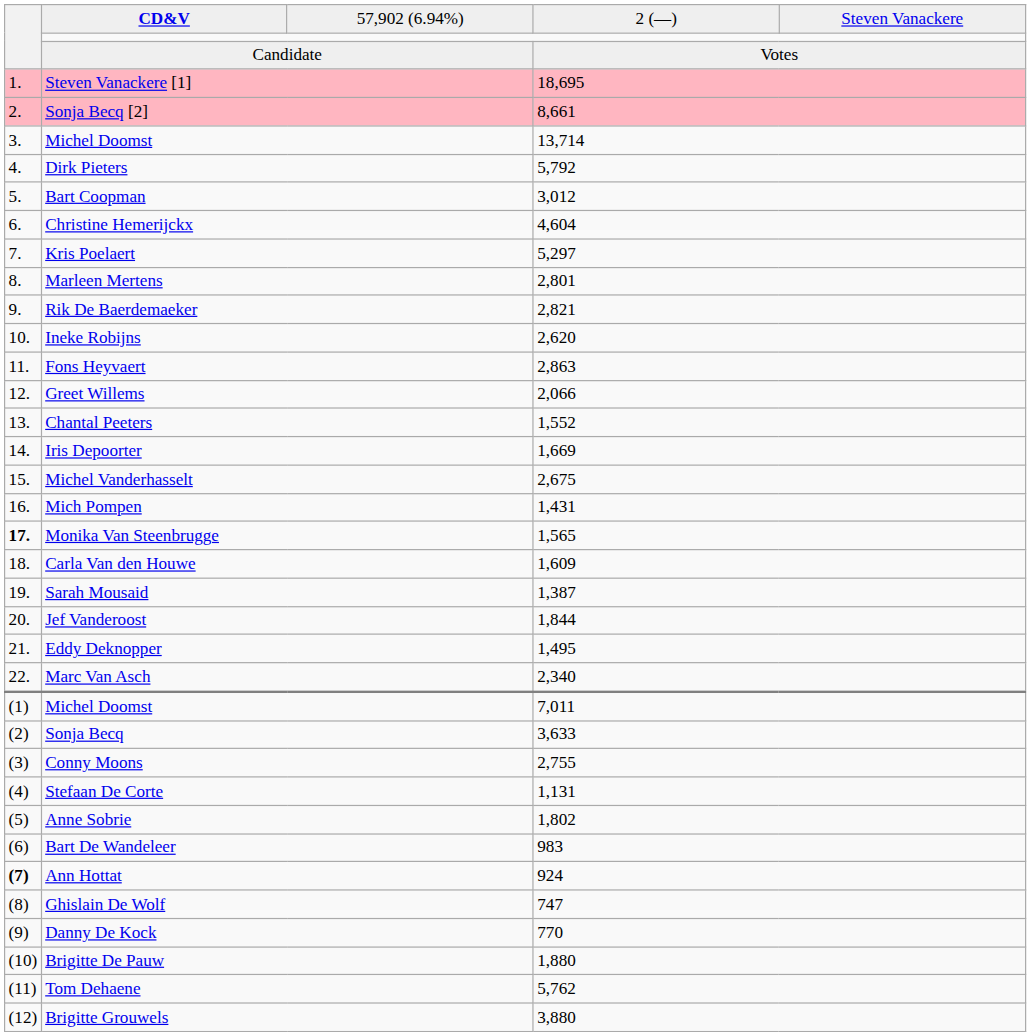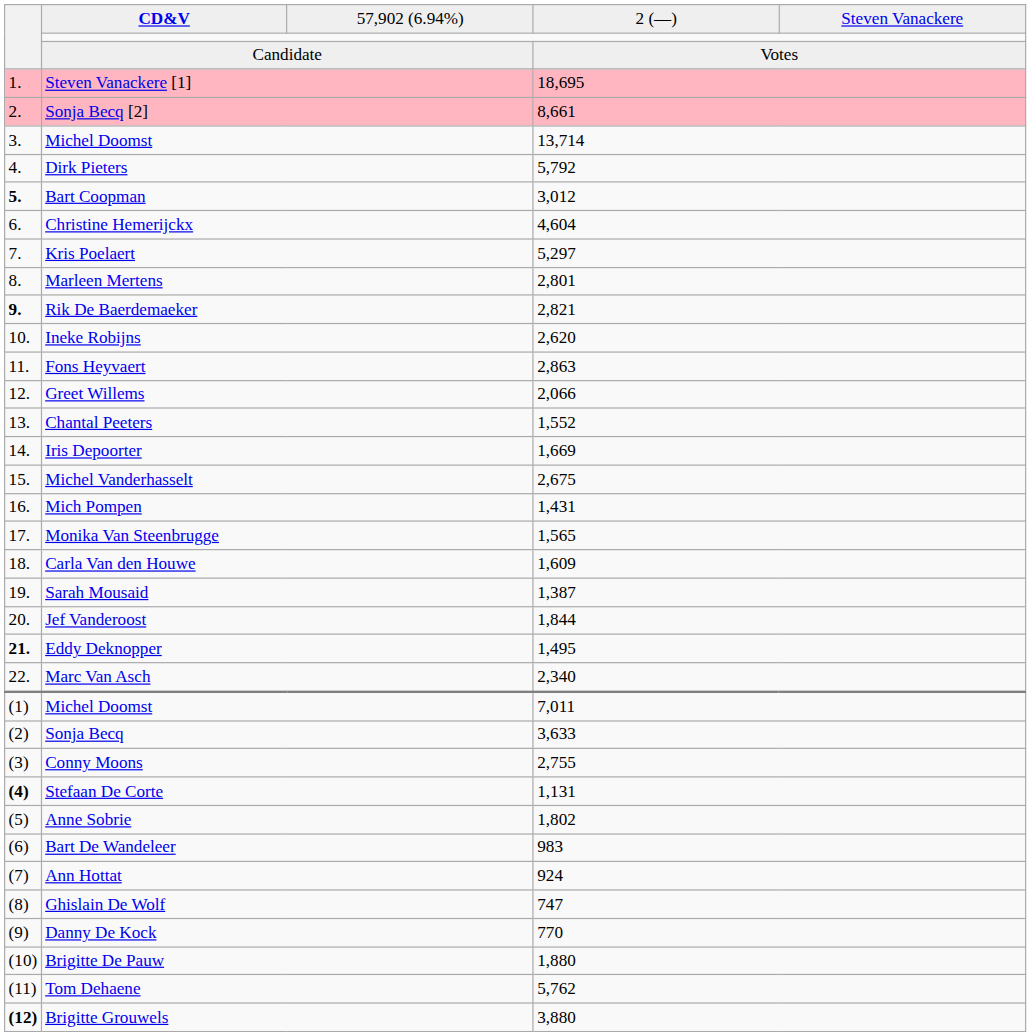Bart Coopman | column 1: normal -> bold
Rik De Baerdemaeker | column 1: normal -> bold
Monika Van Steenbrugge | column 1: bold -> normal
Eddy Deknopper | column 1: normal -> bold
Stefaan De Corte | column 1: normal -> bold
Ann Hottat | column 1: bold -> normal
Brigitte Grouwels | column 1: normal -> bold
